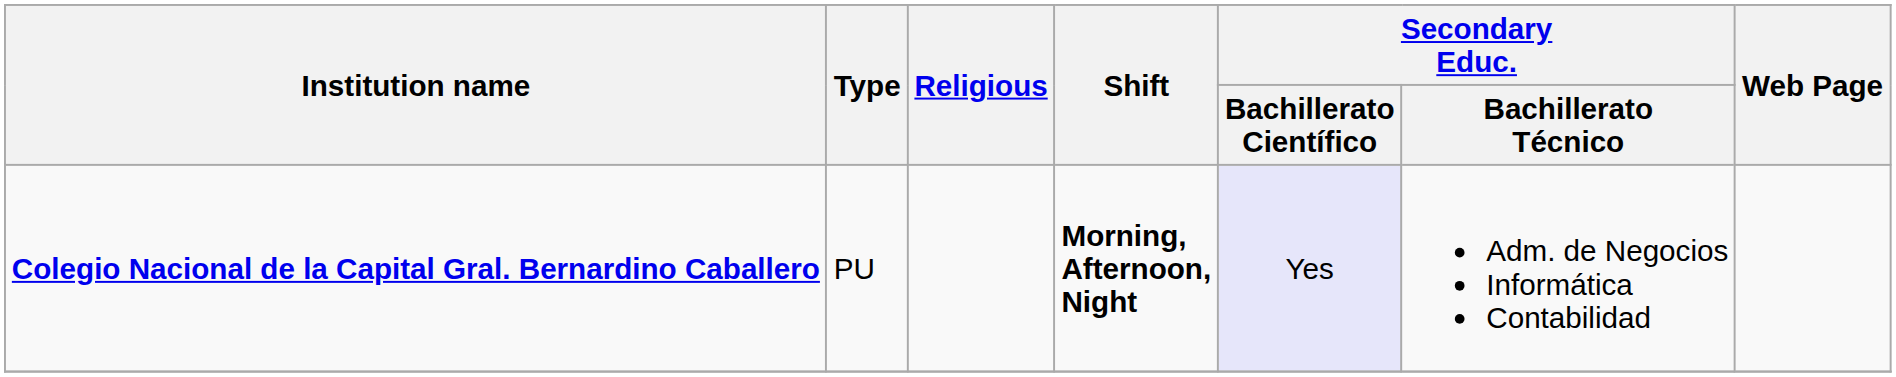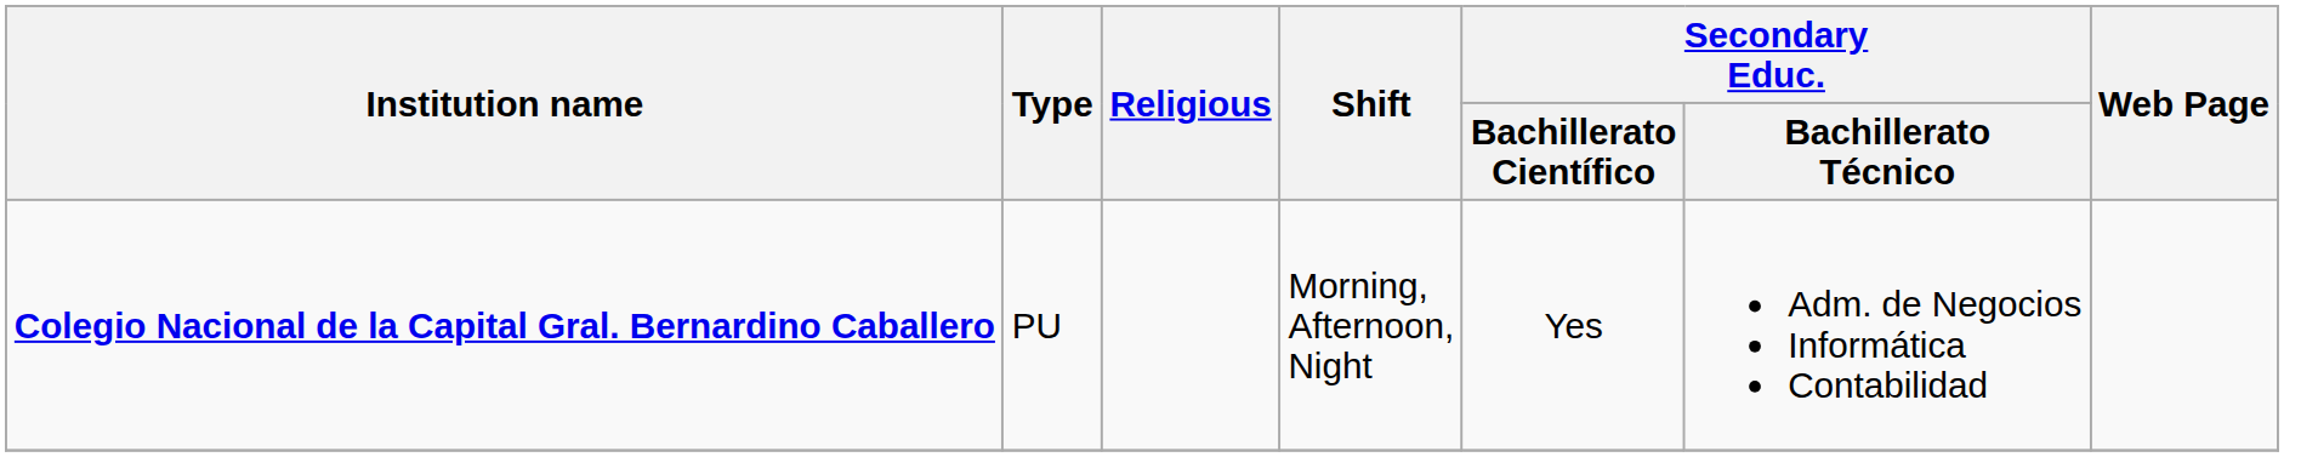Colegio Nacional de la Capital Gral. Bernardino Caballero | Shift: bold -> normal
Colegio Nacional de la Capital Gral. Bernardino Caballero | Secondary Educ. / Bachillerato Científico: lavender background -> no background
